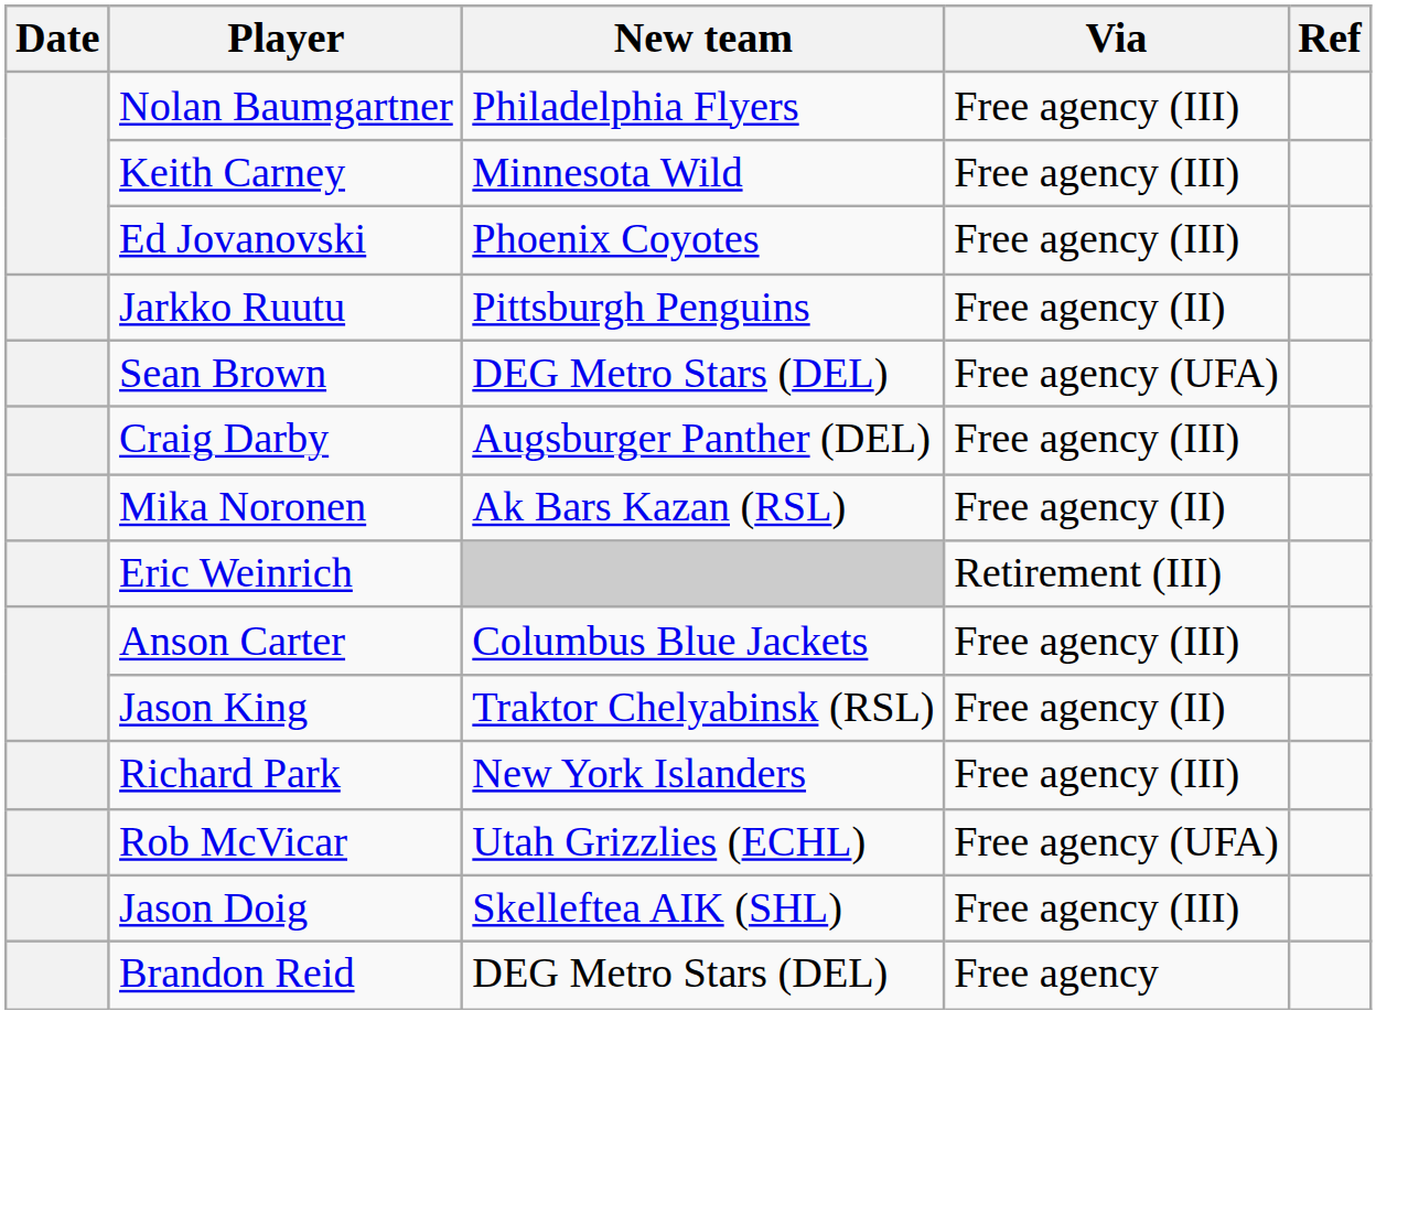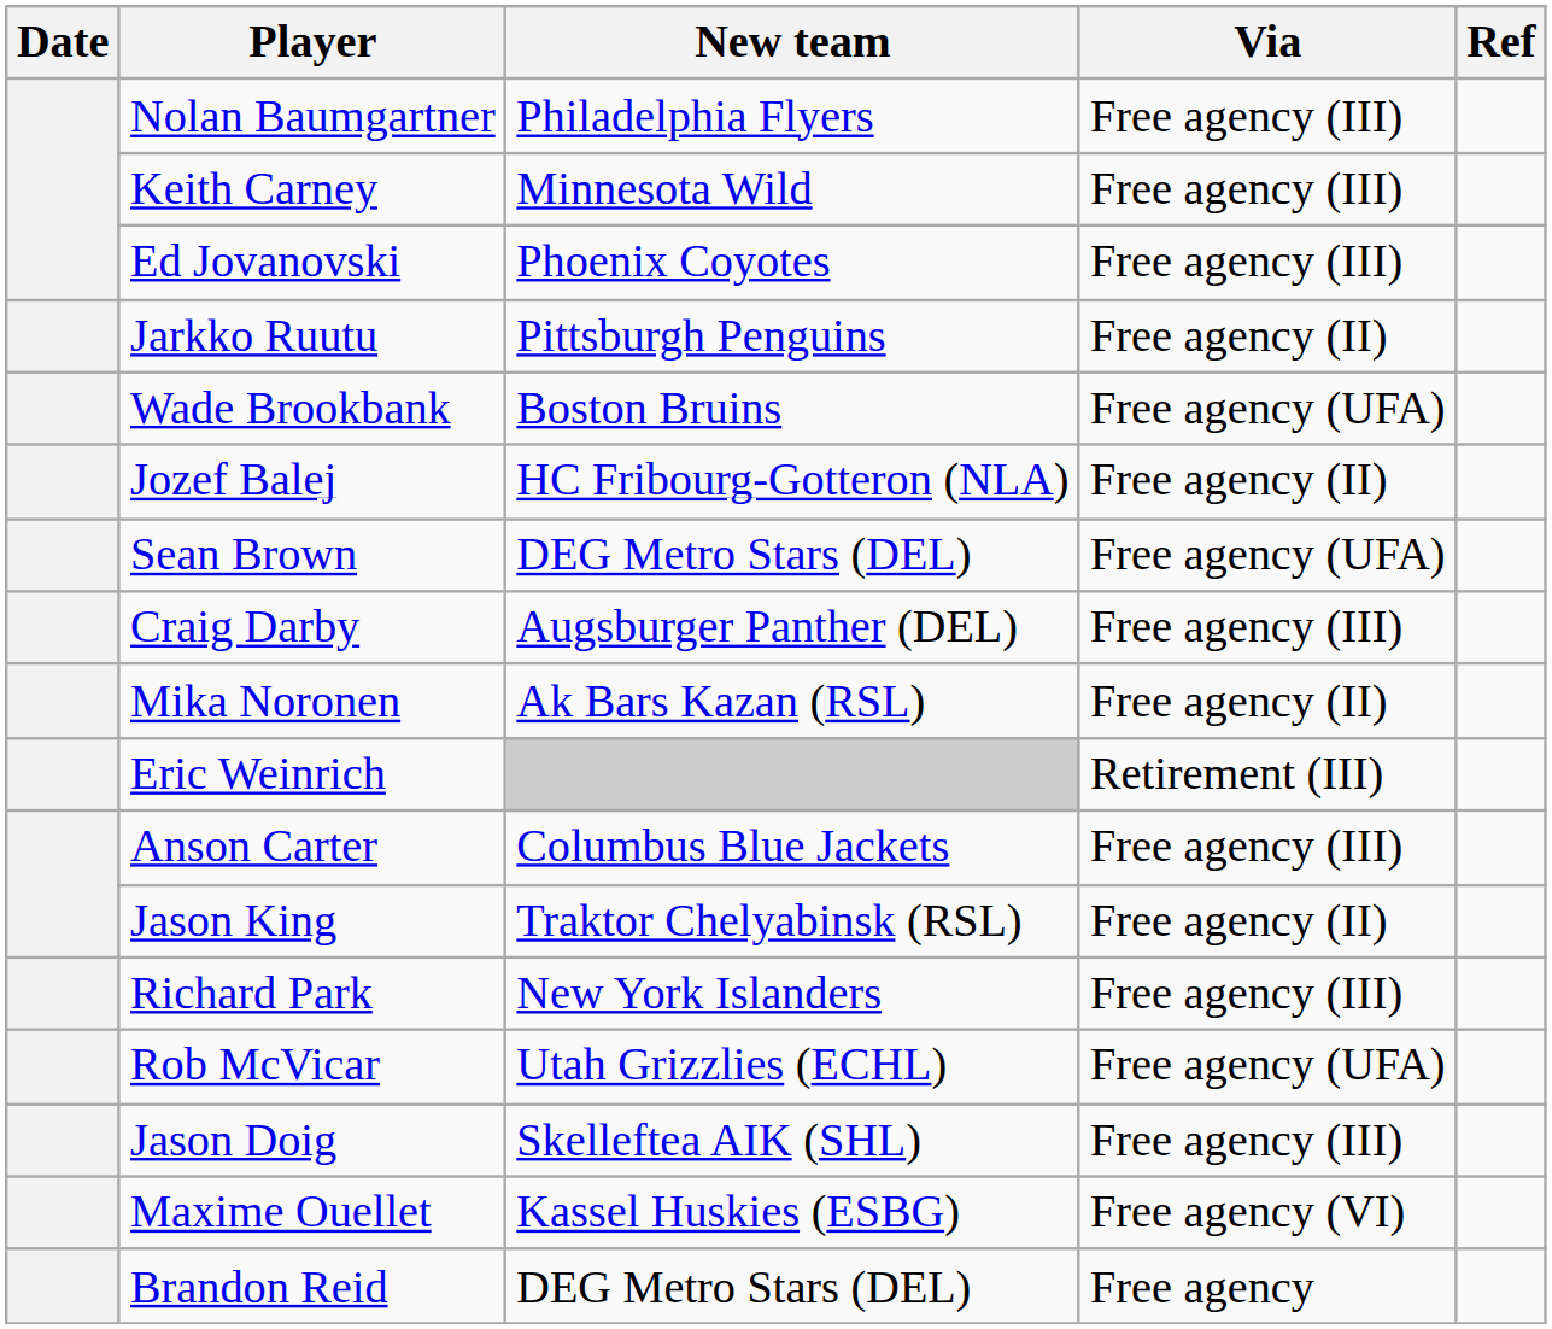+ row: Wade Brookbank | Boston Bruins | Free agency (UFA)
+ row: Jozef Balej | HC Fribourg-Gotteron (NLA) | Free agency (II)
+ row: Maxime Ouellet | Kassel Huskies (ESBG) | Free agency (VI)
